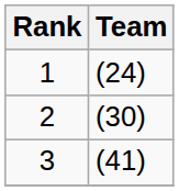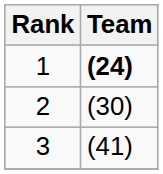1 | Team: normal -> bold
